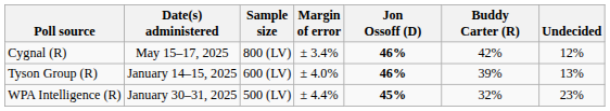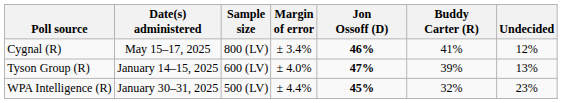Cygnal (R) | Buddy Carter (R): 42% -> 41%
Tyson Group (R) | Jon Ossoff (D): 46% -> 47%
